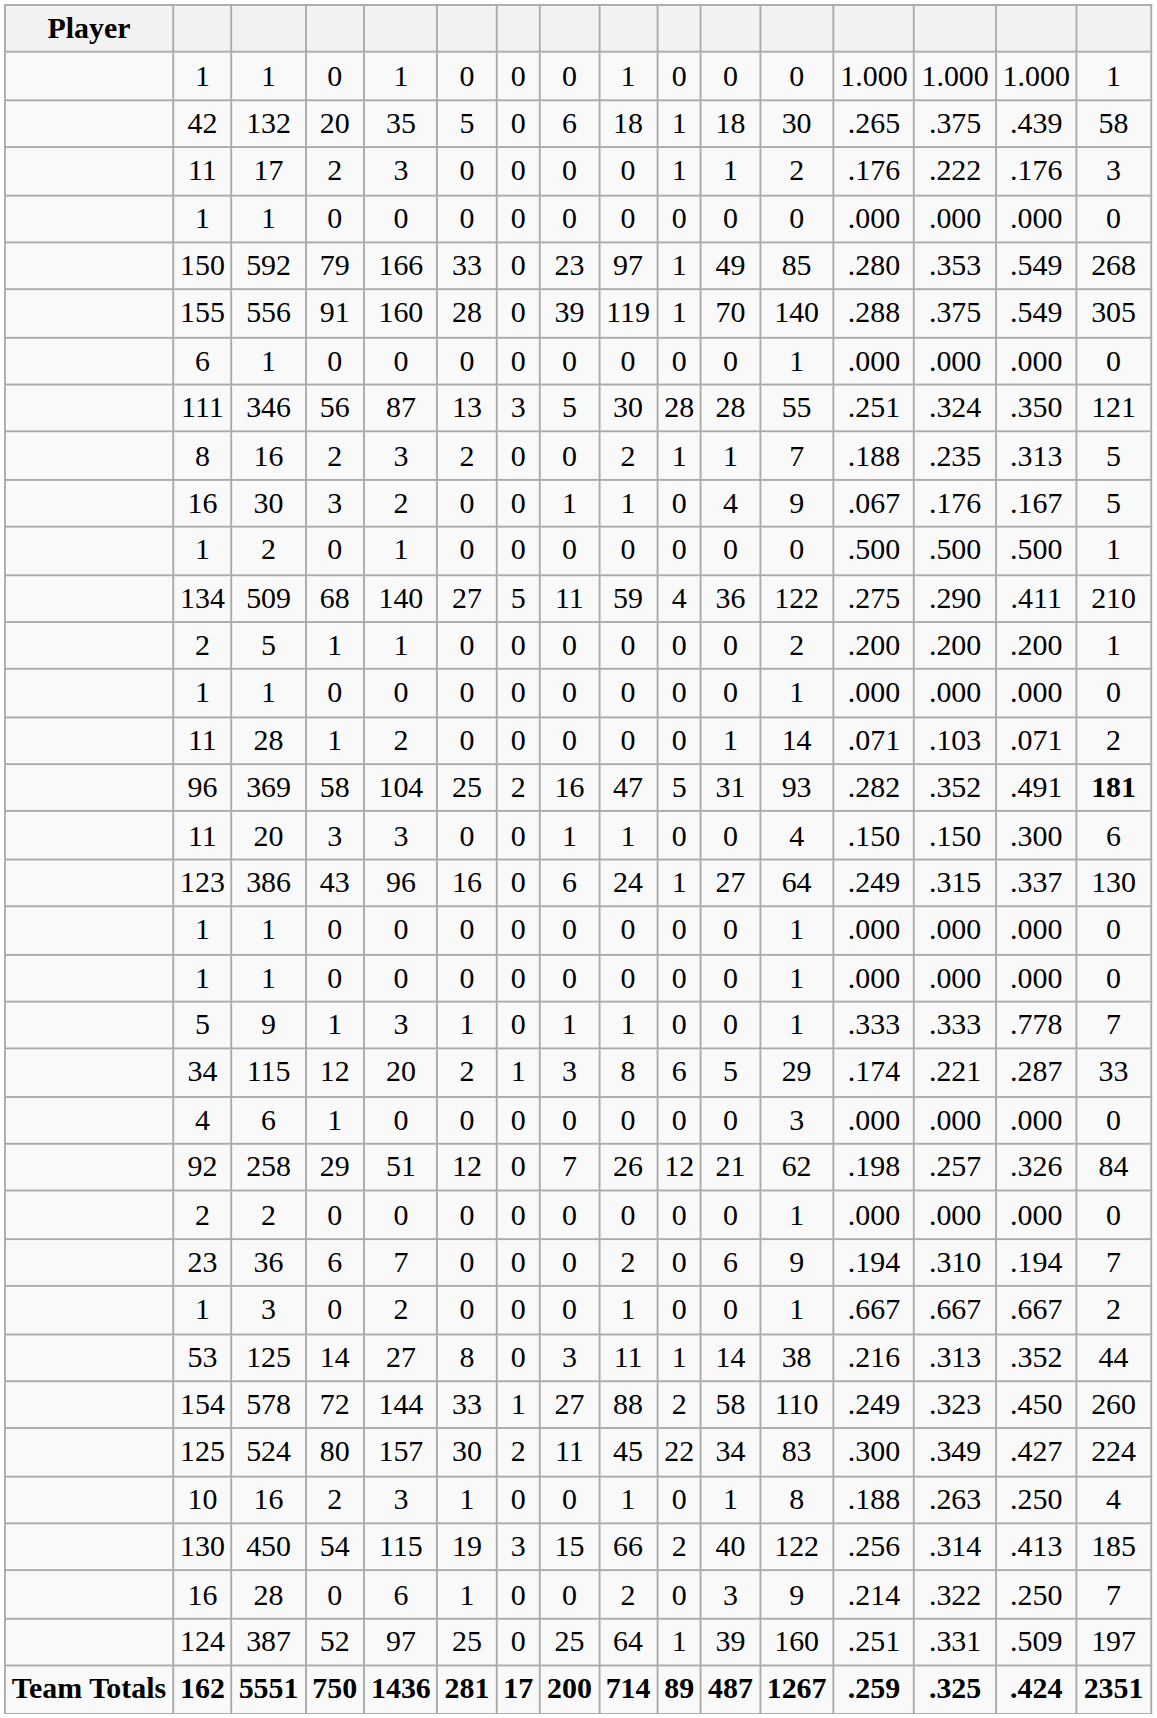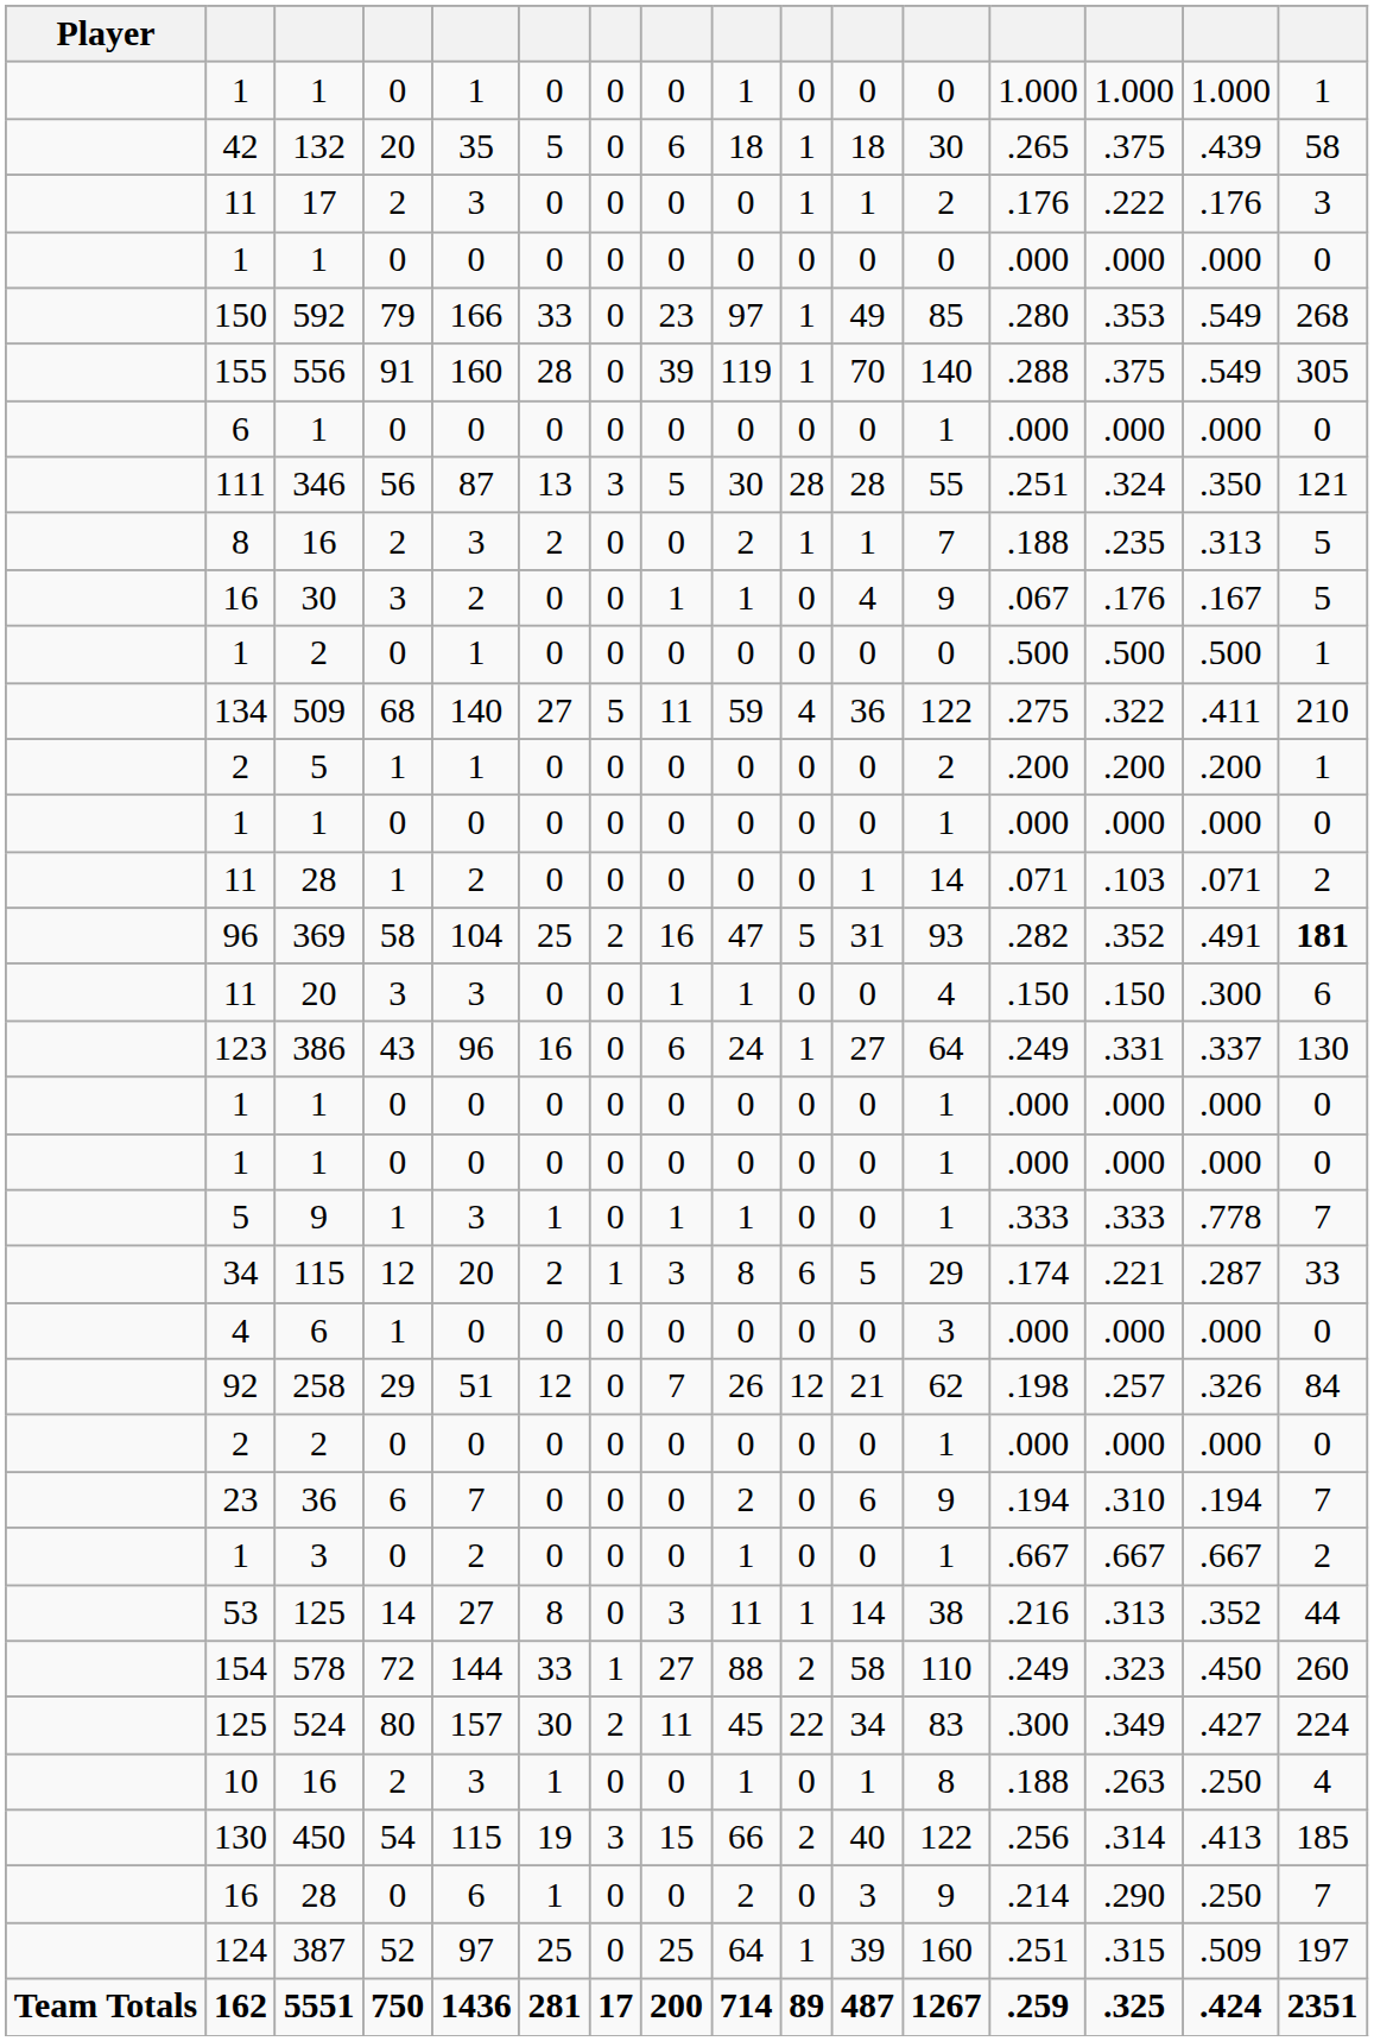509 | column 14: .290 -> .322
386 | column 14: .315 -> .331
16 / 28 | column 14: .322 -> .290
387 | column 14: .331 -> .315
